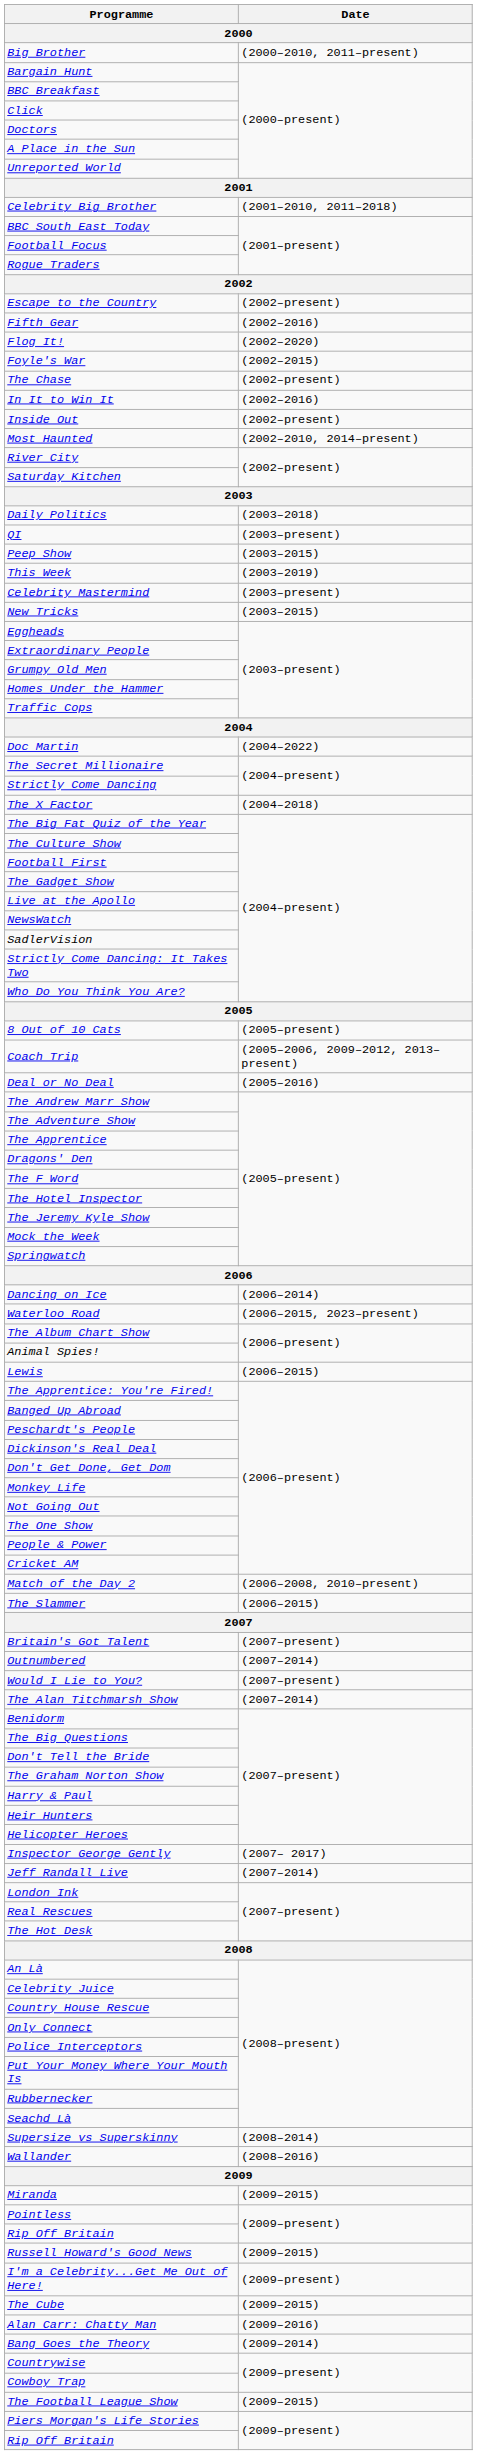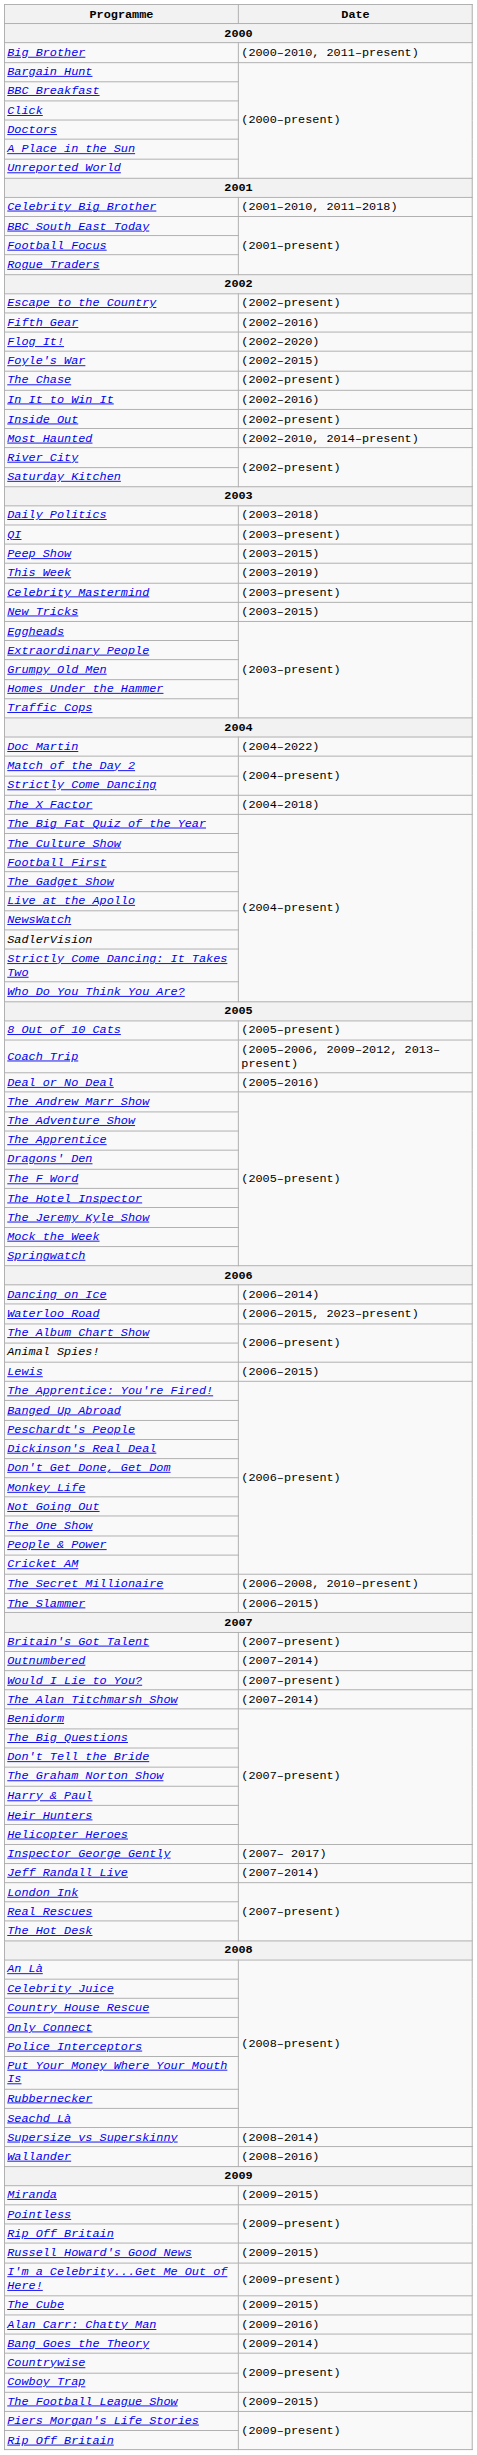row 40 | Programme: The Secret Millionaire -> Match of the Day 2
row 81 | Programme: Match of the Day 2 -> The Secret Millionaire
